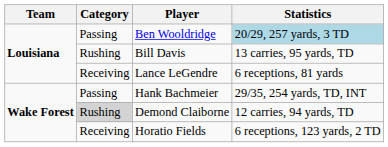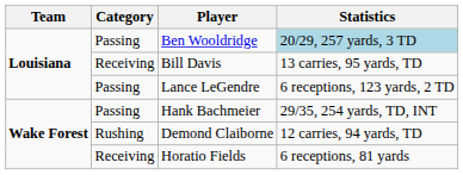Bill Davis | Category: Rushing -> Receiving
Lance LeGendre | Category: Receiving -> Passing
Lance LeGendre | Statistics: 6 receptions, 81 yards -> 6 receptions, 123 yards, 2 TD
Demond Claiborne | Category: lightgrey background -> no background
Horatio Fields | Statistics: 6 receptions, 123 yards, 2 TD -> 6 receptions, 81 yards
